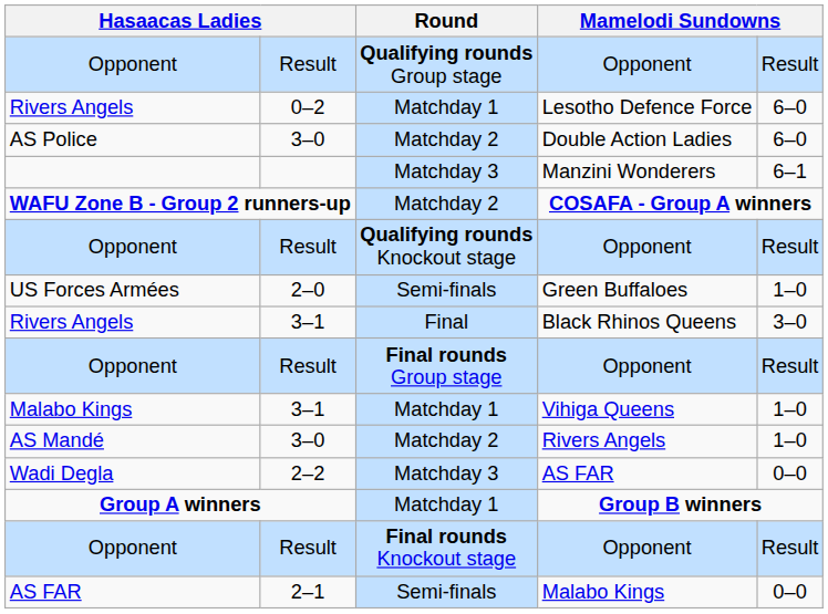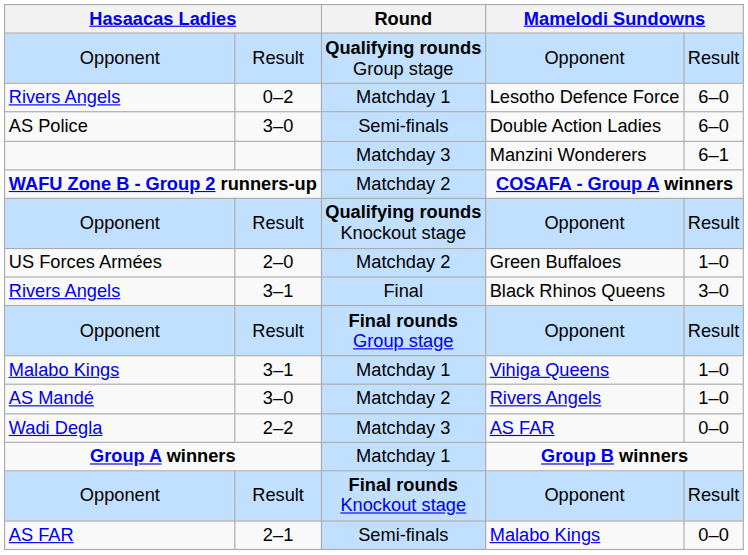AS Police | Round: Matchday 2 -> Semi-finals
US Forces Armées | Round: Semi-finals -> Matchday 2
